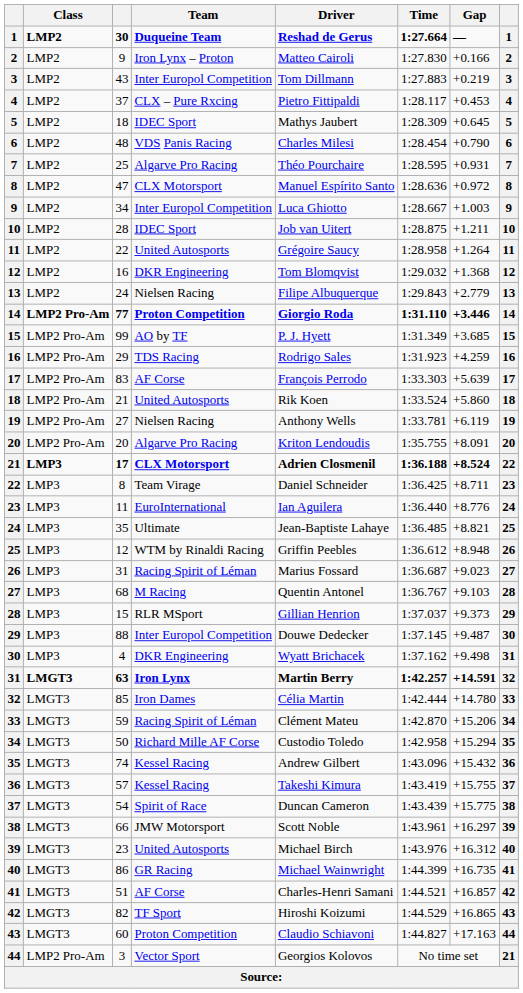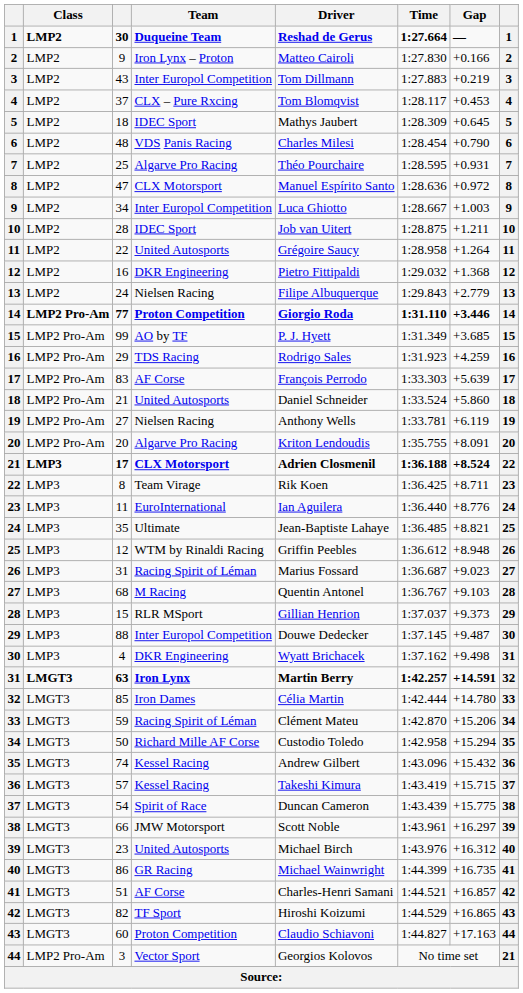row 5 | Driver: Pietro Fittipaldi -> Tom Blomqvist
row 13 | Driver: Tom Blomqvist -> Pietro Fittipaldi
row 19 | Driver: Rik Koen -> Daniel Schneider
row 23 | Driver: Daniel Schneider -> Rik Koen
row 37 | Gap: +15.755 -> +15.715
